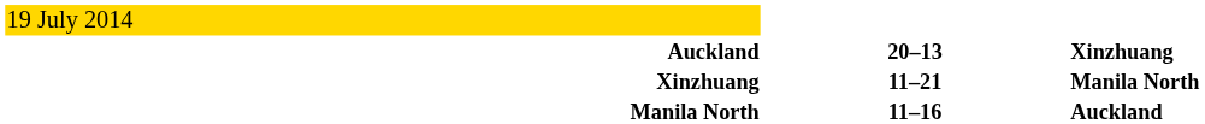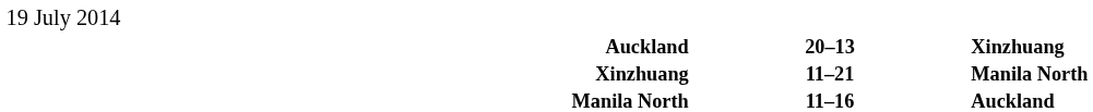19 July 2014 | column 1: gold background -> no background
